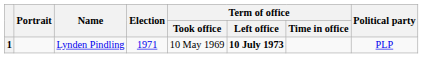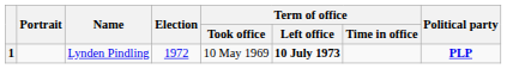1 | Election: 1971 -> 1972
1 | Political party: normal -> bold
